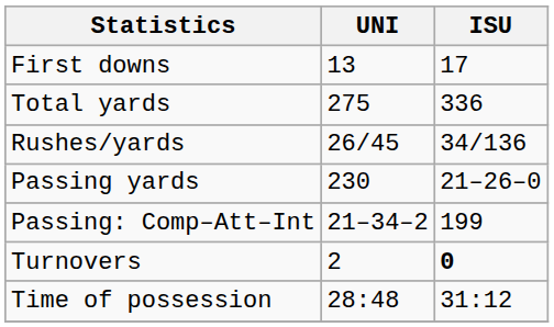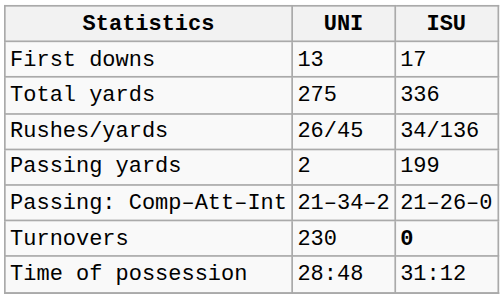Passing yards | UNI: 230 -> 2
Passing yards | ISU: 21–26–0 -> 199
Passing: Comp–Att–Int | ISU: 199 -> 21–26–0
Turnovers | UNI: 2 -> 230
